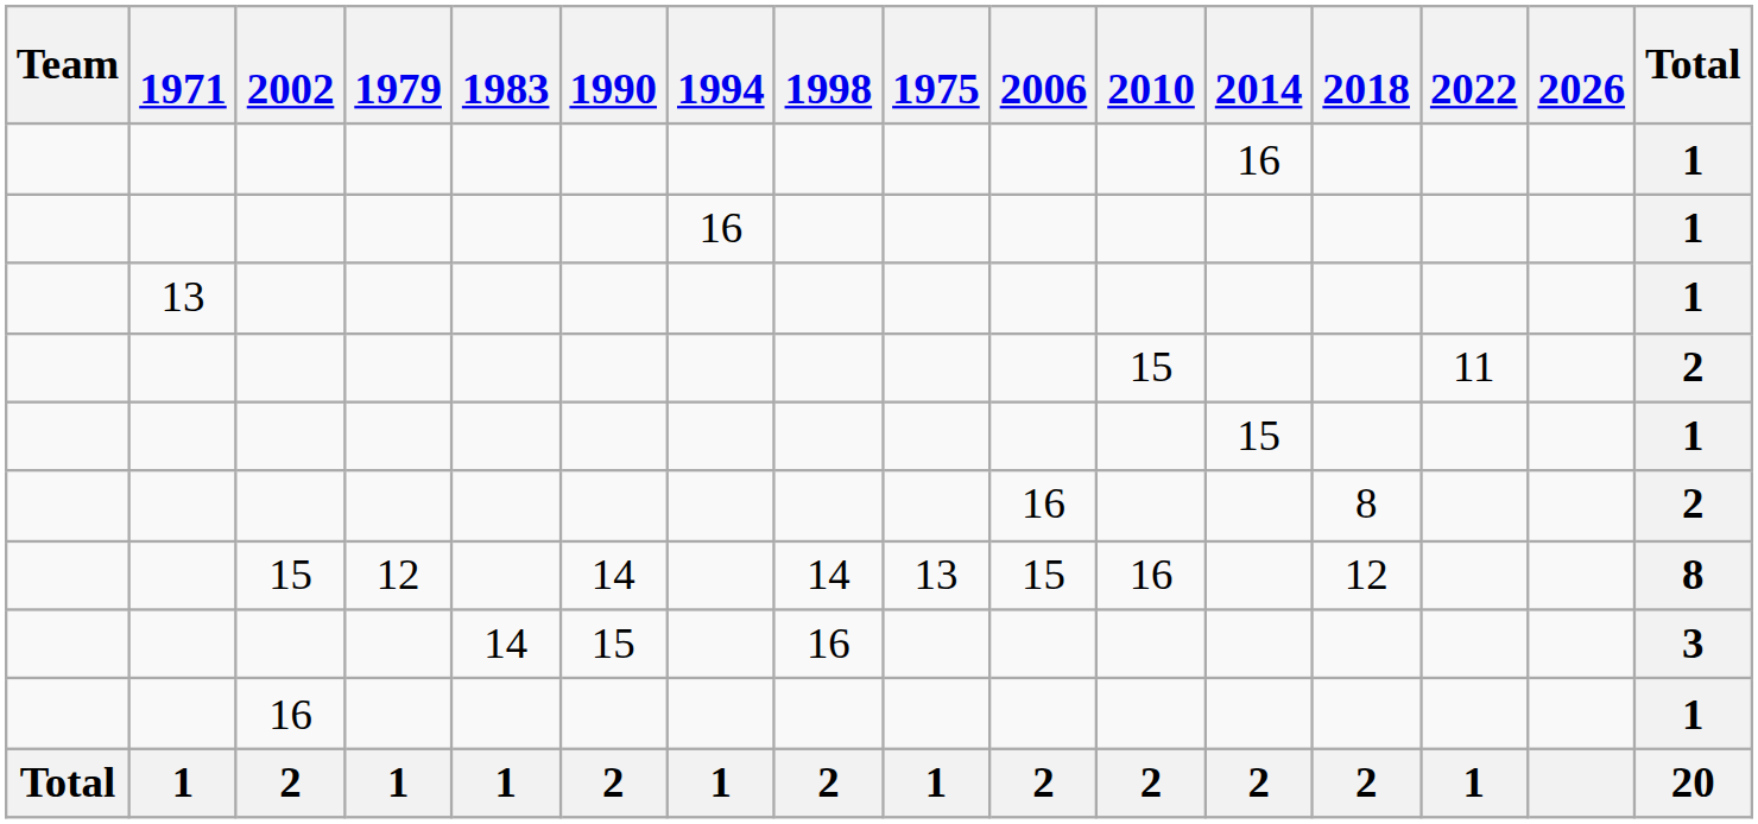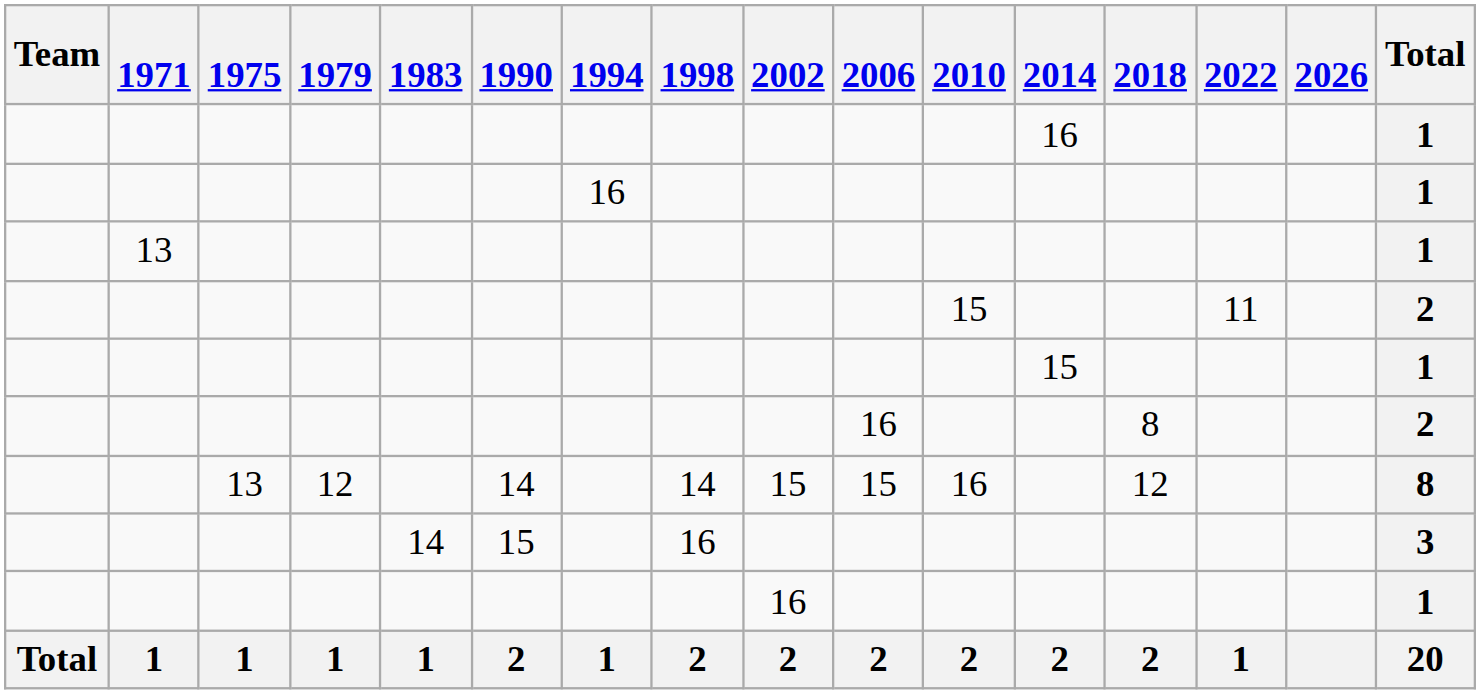columns swapped: 1975 <-> 2002
